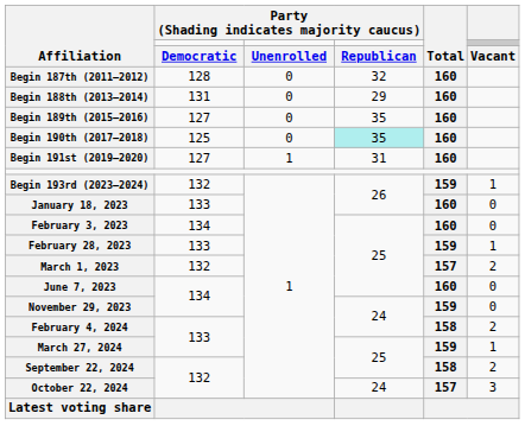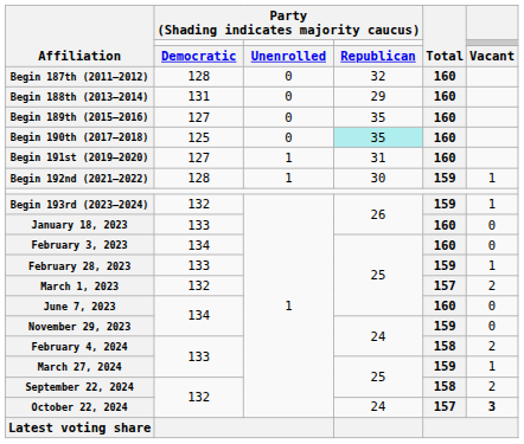+ row: Begin 192nd (2021–2022) | 128 | 1 | 30 | 159 | 1
October 22, 2024 | column 6: normal -> bold
